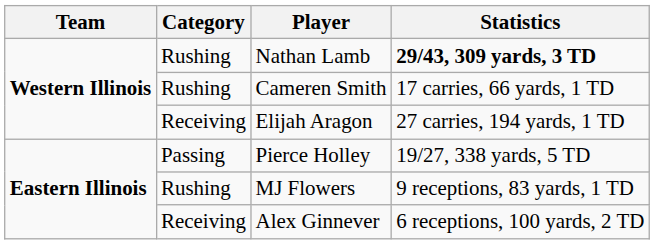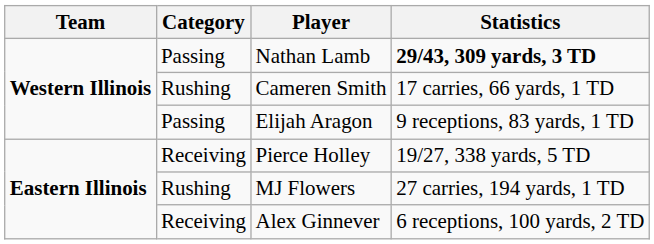Nathan Lamb | Category: Rushing -> Passing
Elijah Aragon | Category: Receiving -> Passing
Elijah Aragon | Statistics: 27 carries, 194 yards, 1 TD -> 9 receptions, 83 yards, 1 TD
Pierce Holley | Category: Passing -> Receiving
MJ Flowers | Statistics: 9 receptions, 83 yards, 1 TD -> 27 carries, 194 yards, 1 TD
